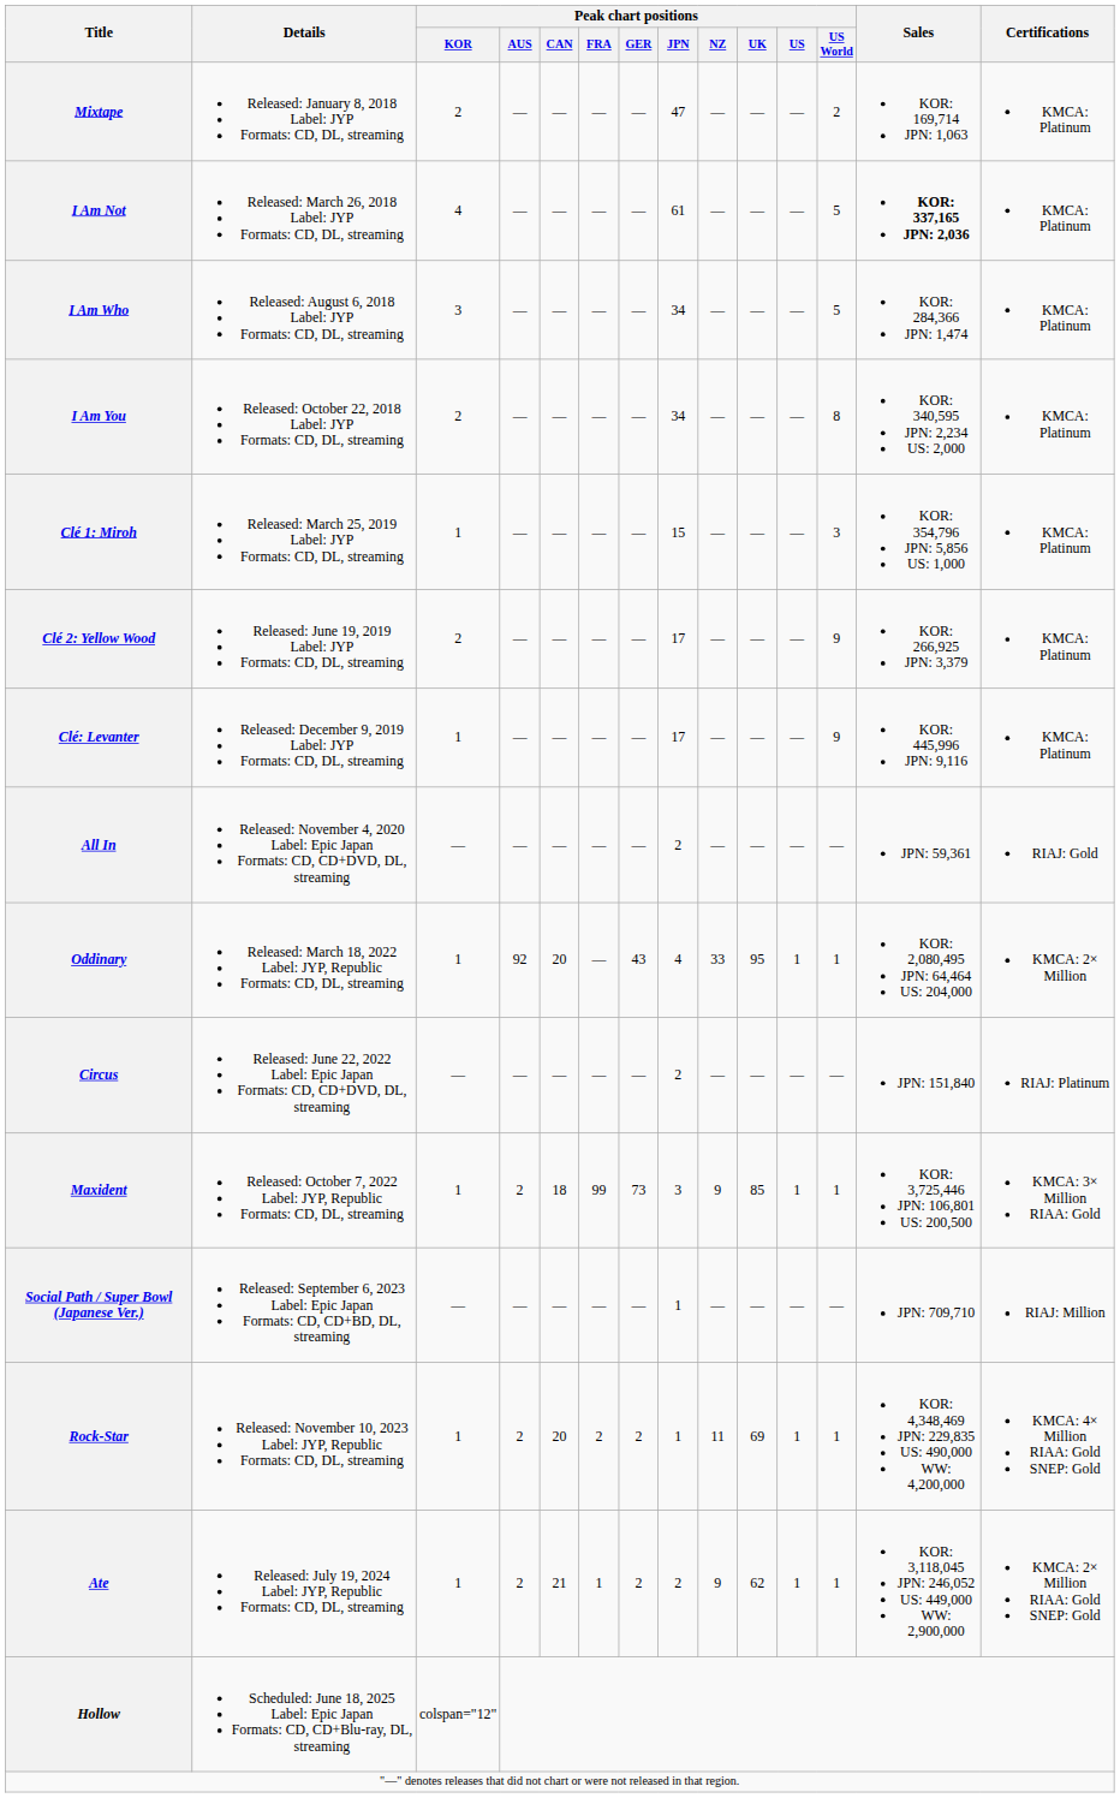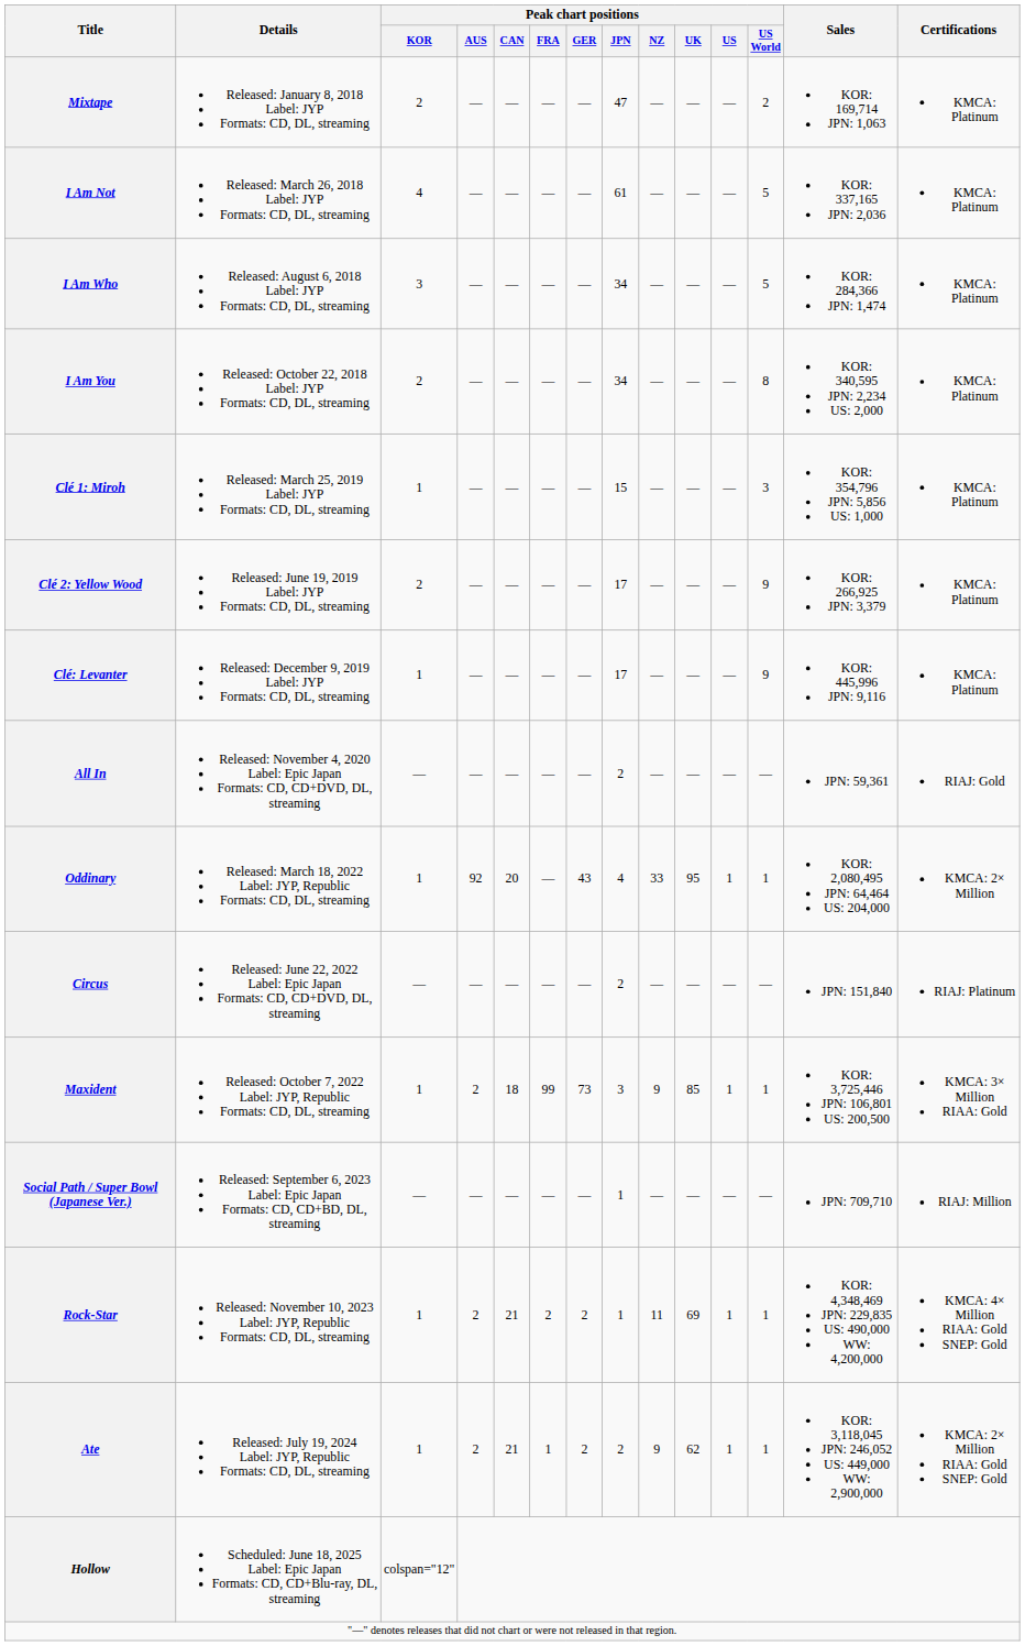I Am Not | Sales: bold -> normal
Rock-Star | Peak chart positions / CAN: 20 -> 21
